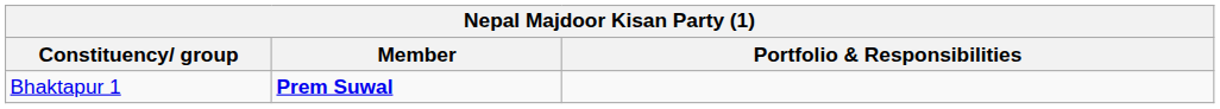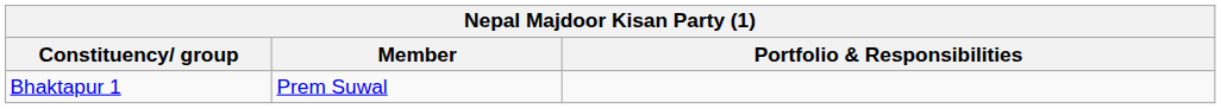Bhaktapur 1 | Member: bold -> normal
